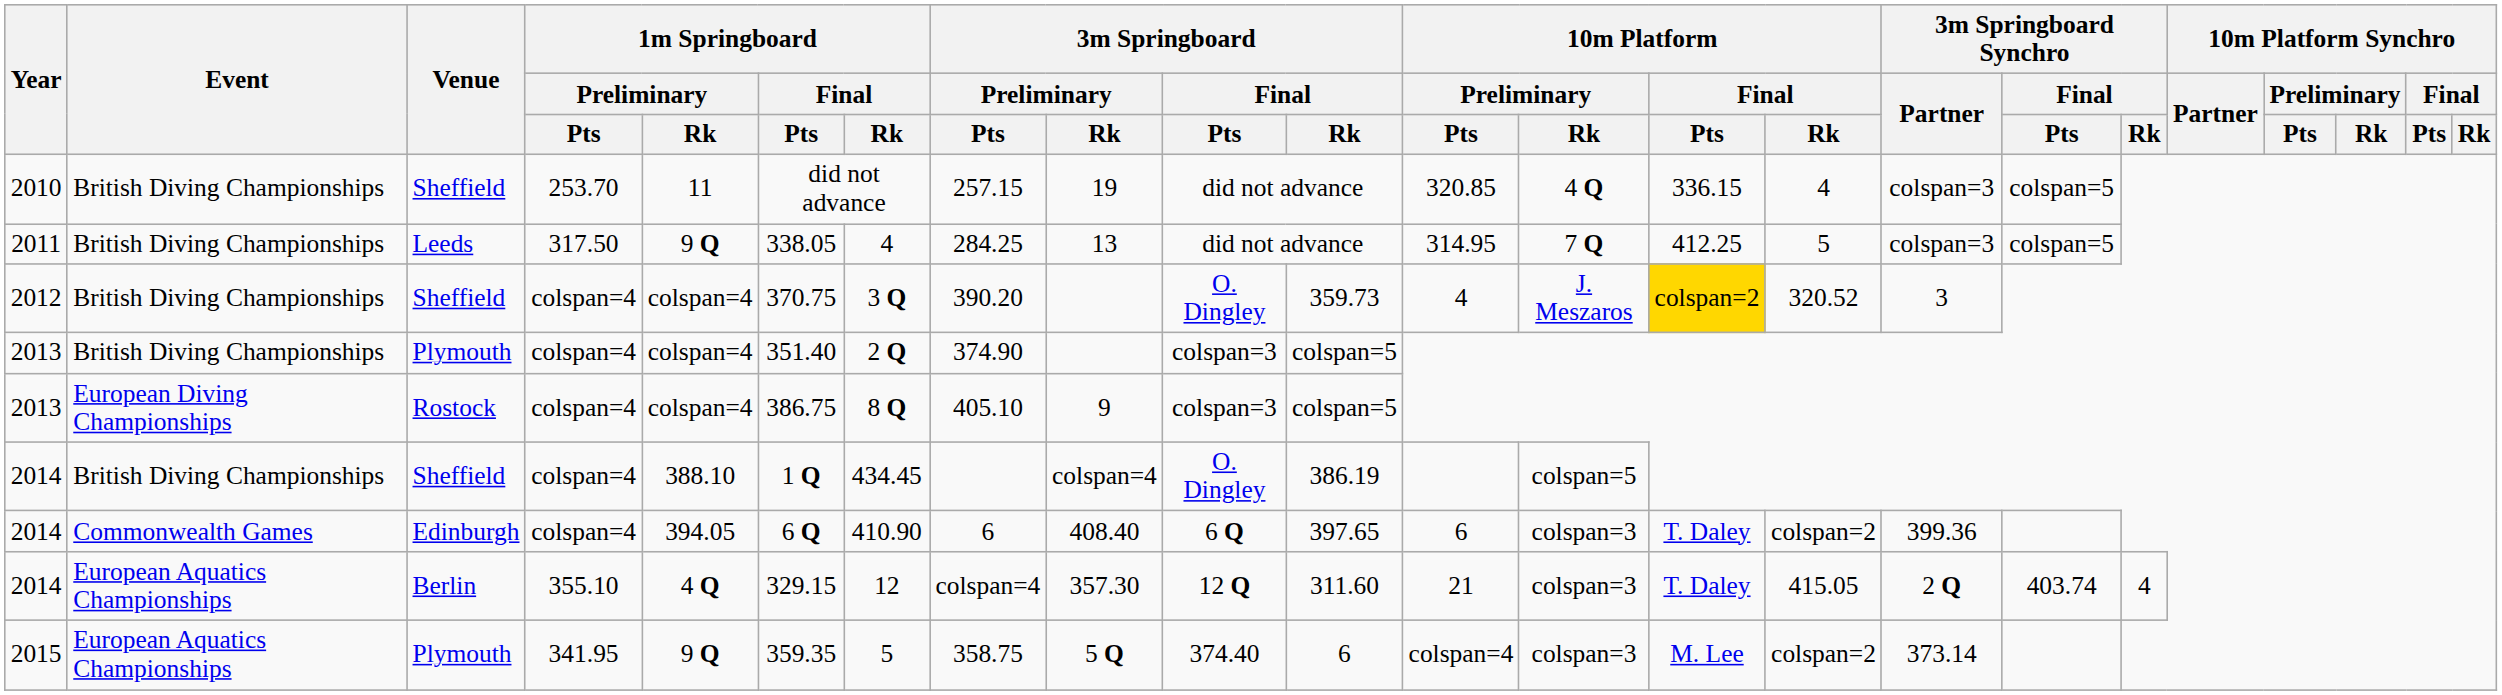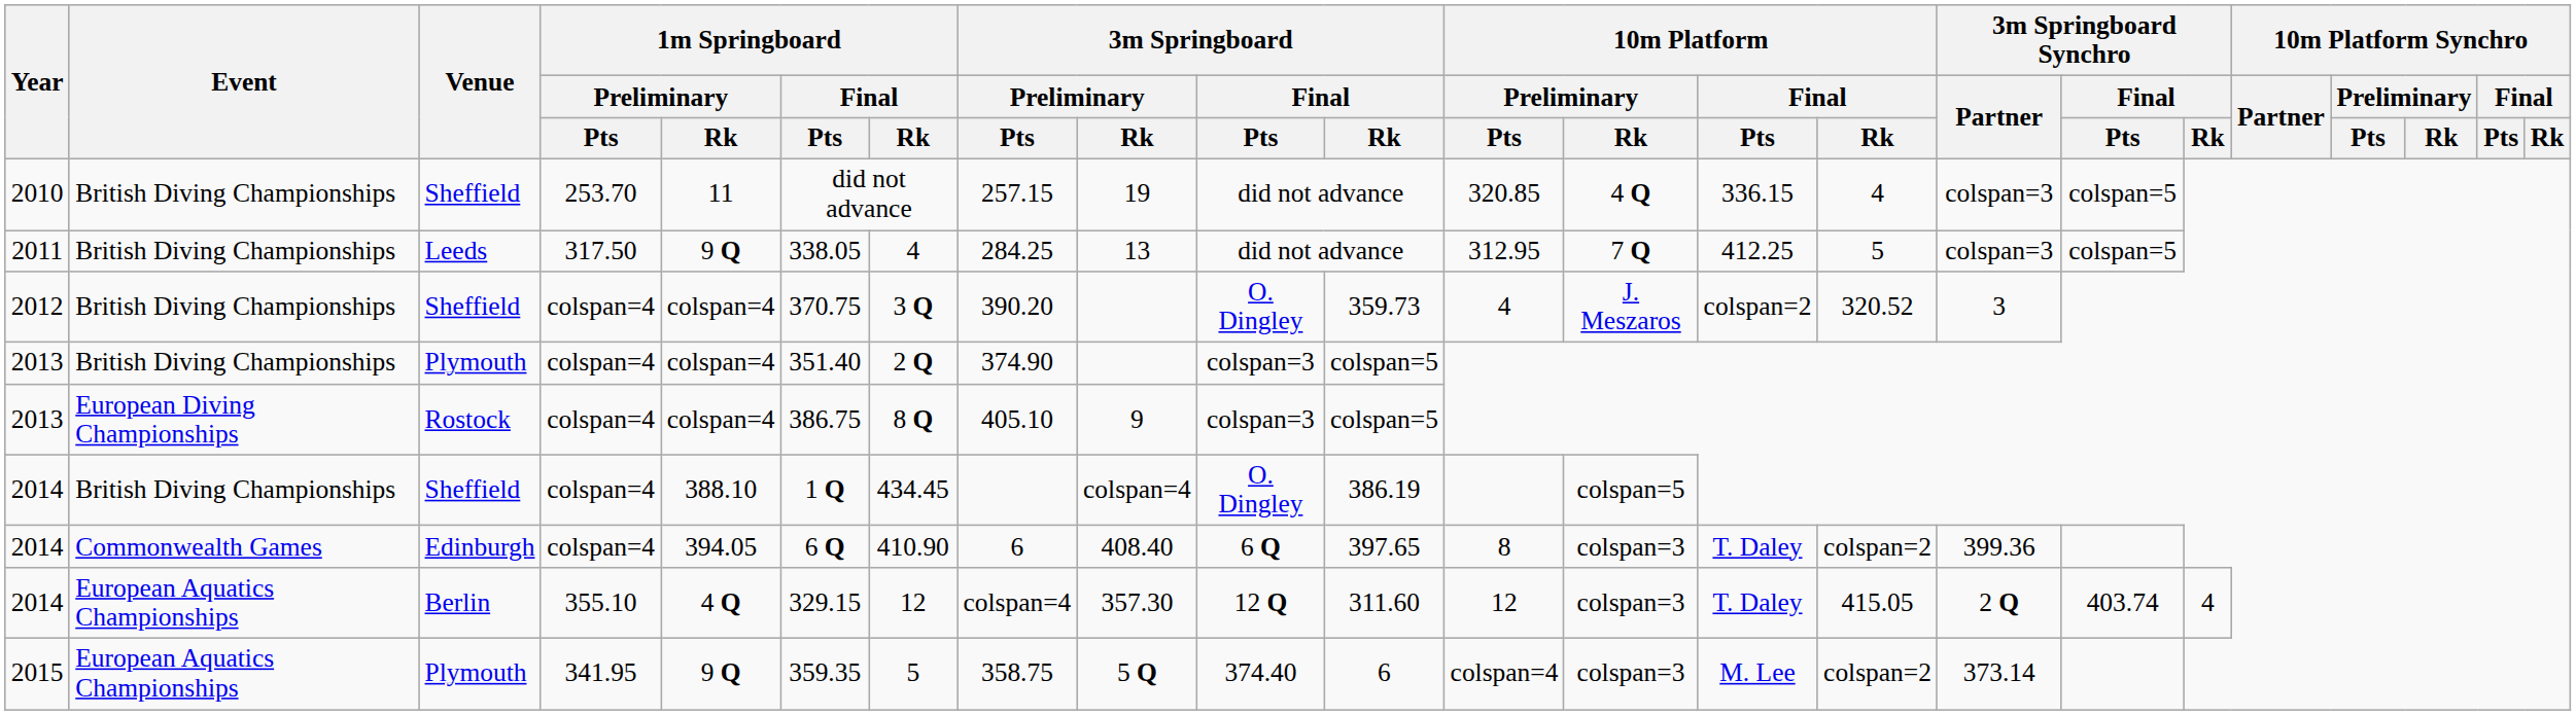2011 | 10m Platform / Preliminary / Pts: 314.95 -> 312.95
2012 | 10m Platform / Final / Pts: gold background -> no background
2014 / Edinburgh | 10m Platform / Preliminary / Pts: 6 -> 8
2014 / Berlin | 10m Platform / Preliminary / Pts: 21 -> 12
